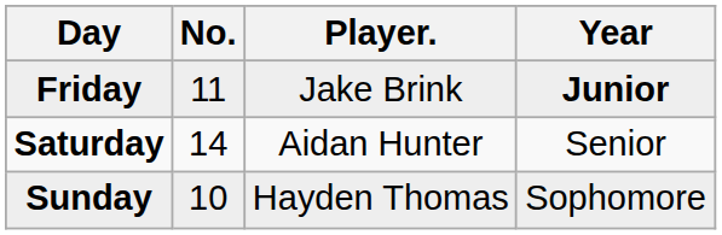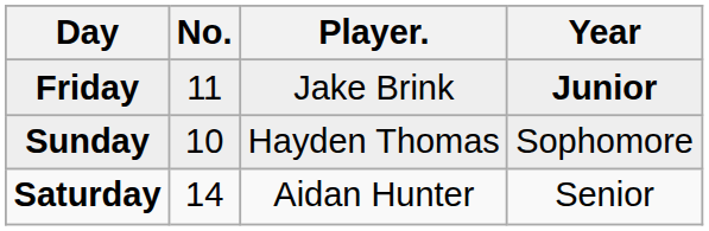rows swapped: Saturday <-> Sunday
